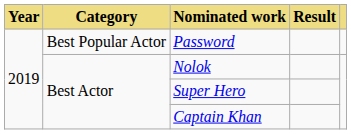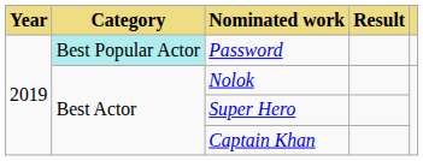Password | Category: no background -> paleturquoise background
